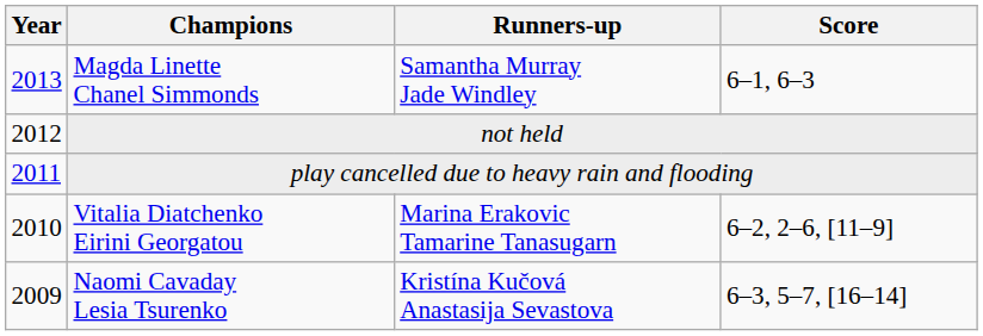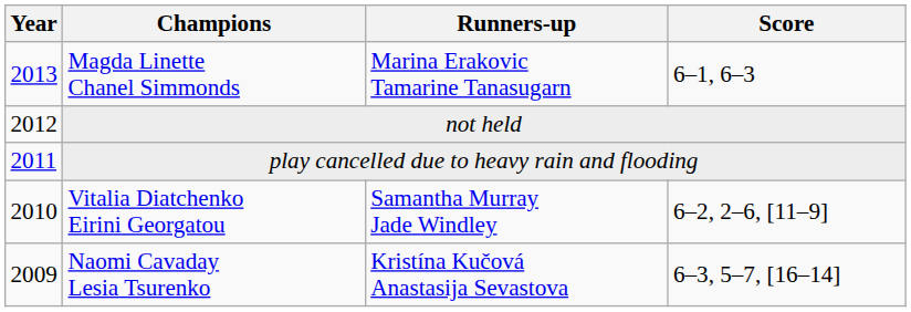Magda Linette Chanel Simmonds | Runners-up: Samantha Murray Jade Windley -> Marina Erakovic Tamarine Tanasugarn
Vitalia Diatchenko Eirini Georgatou | Runners-up: Marina Erakovic Tamarine Tanasugarn -> Samantha Murray Jade Windley
